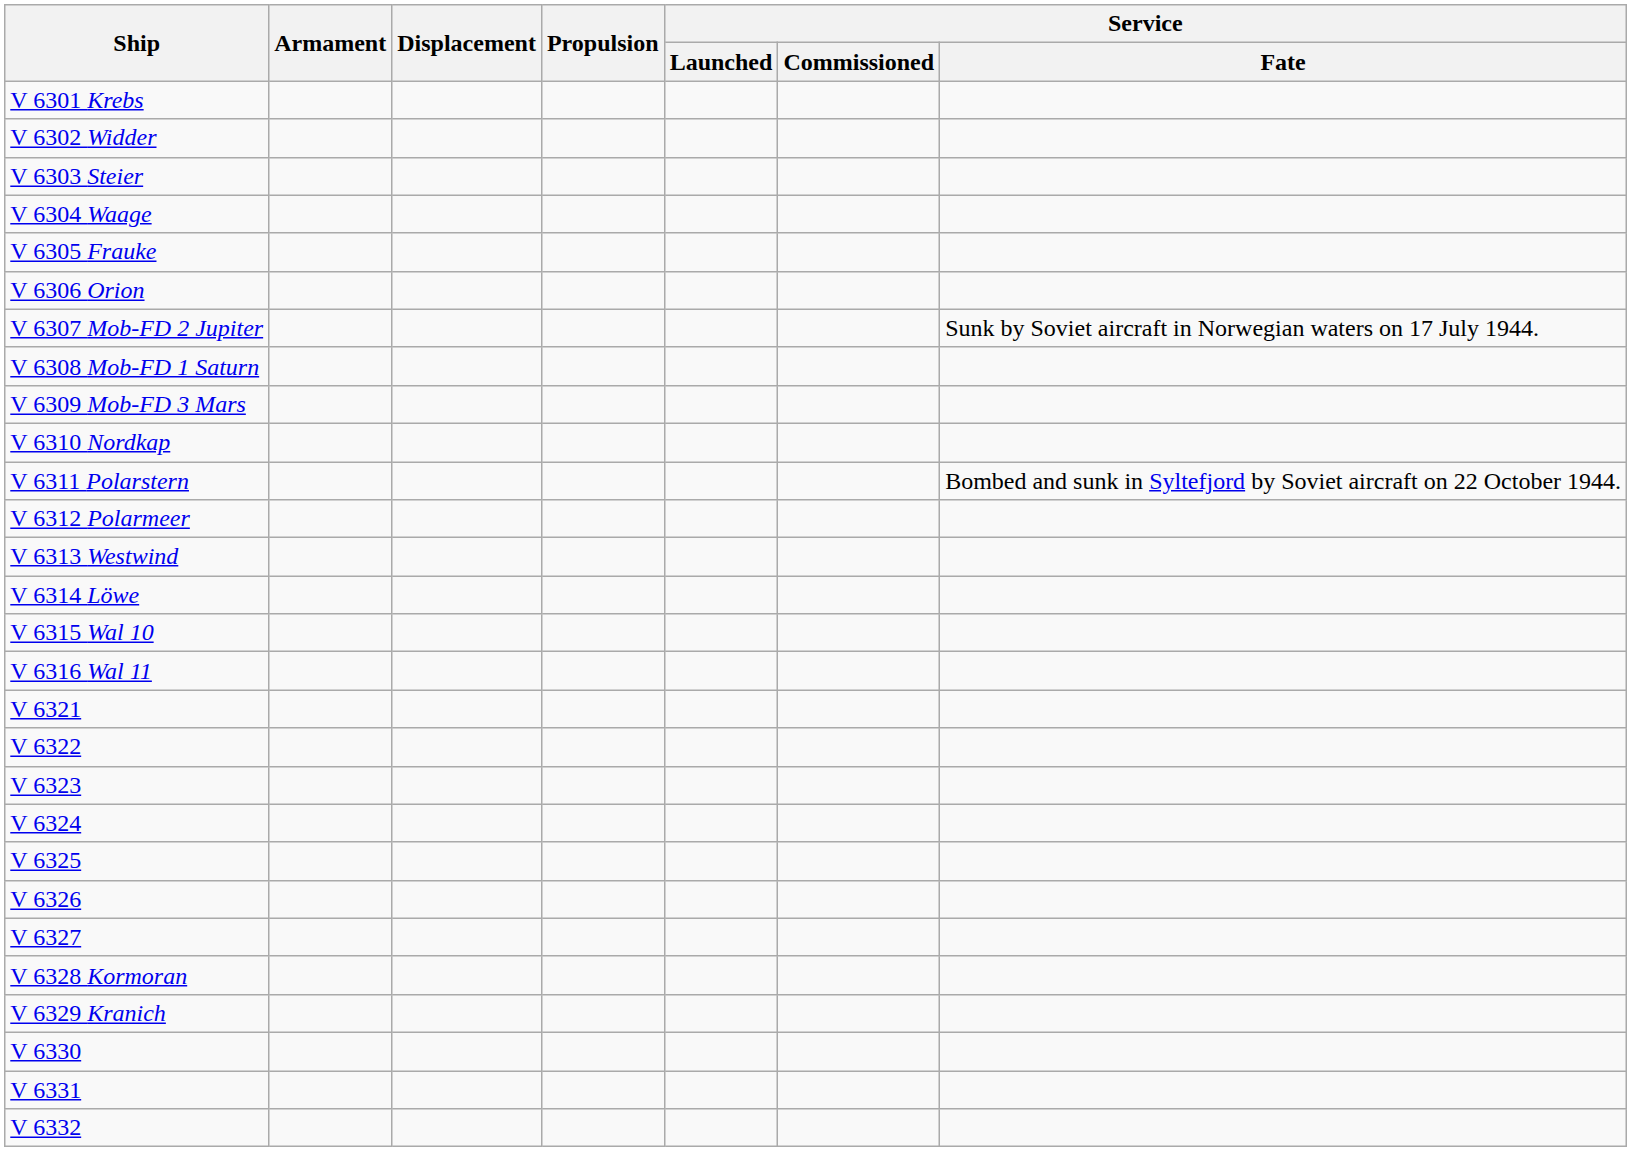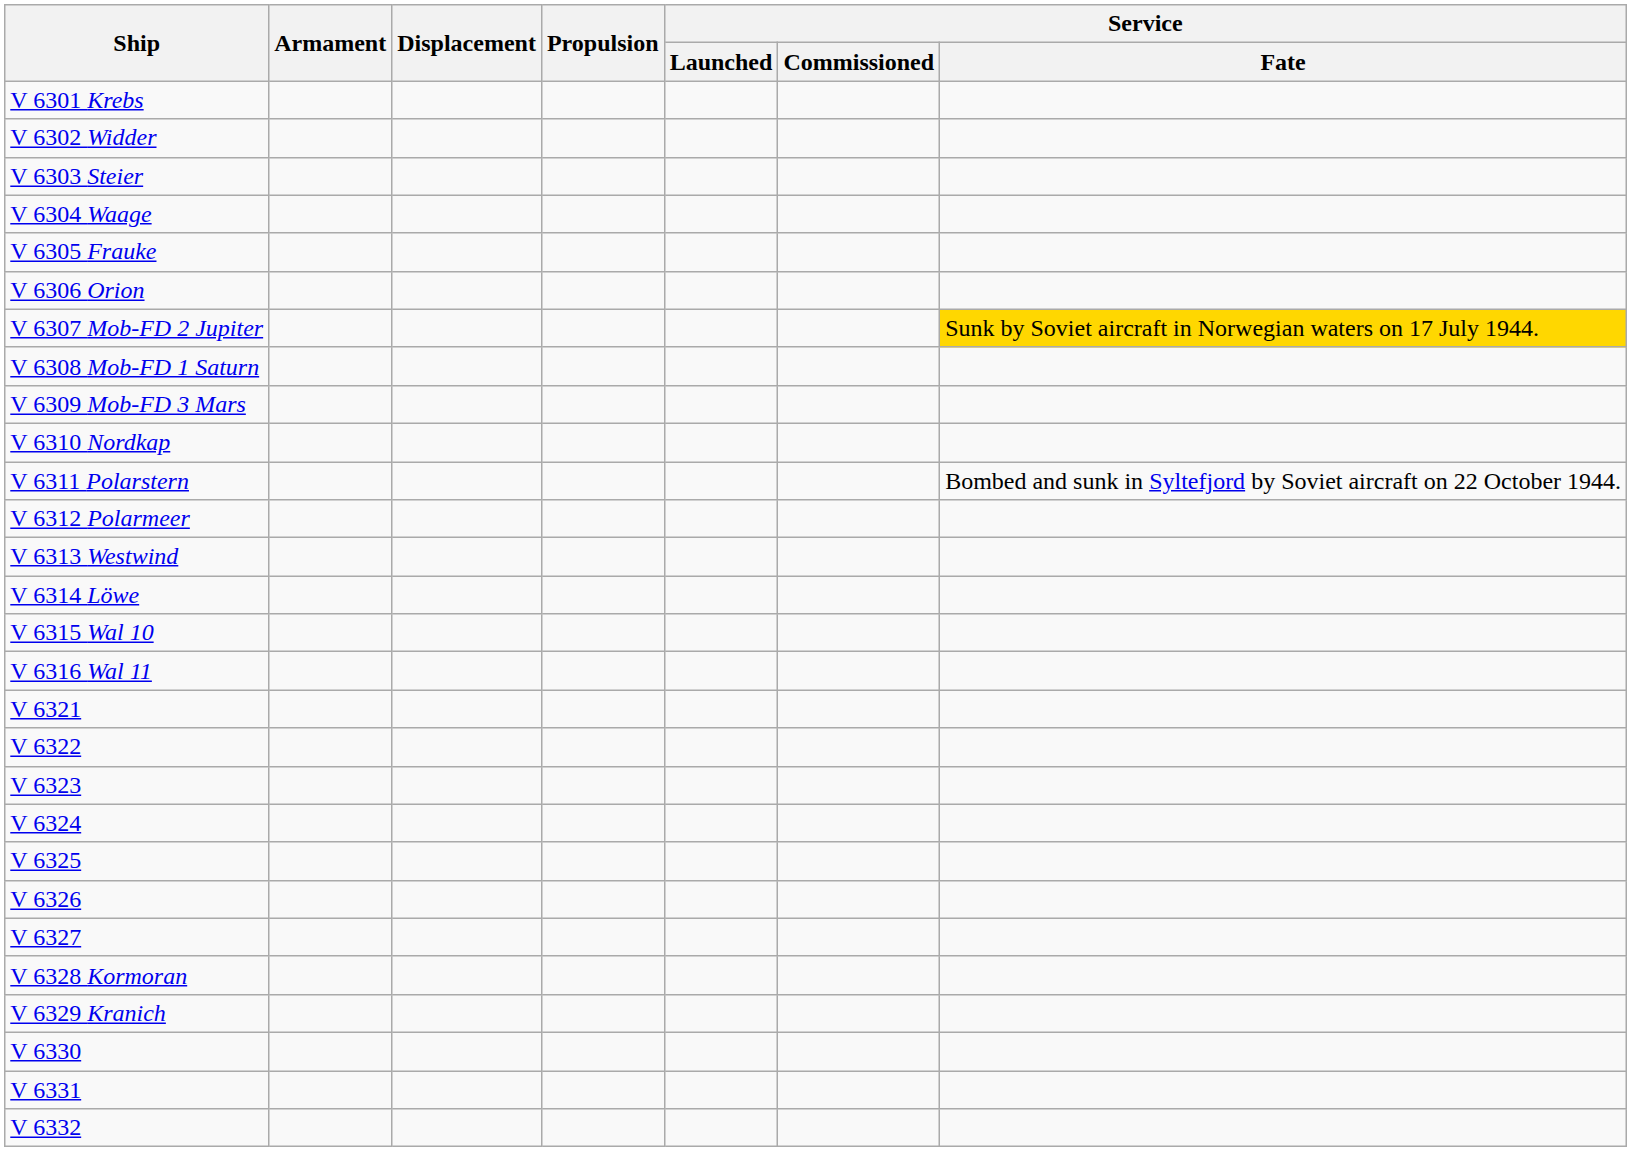V 6307 Mob-FD 2 Jupiter | Service / Fate: no background -> gold background
